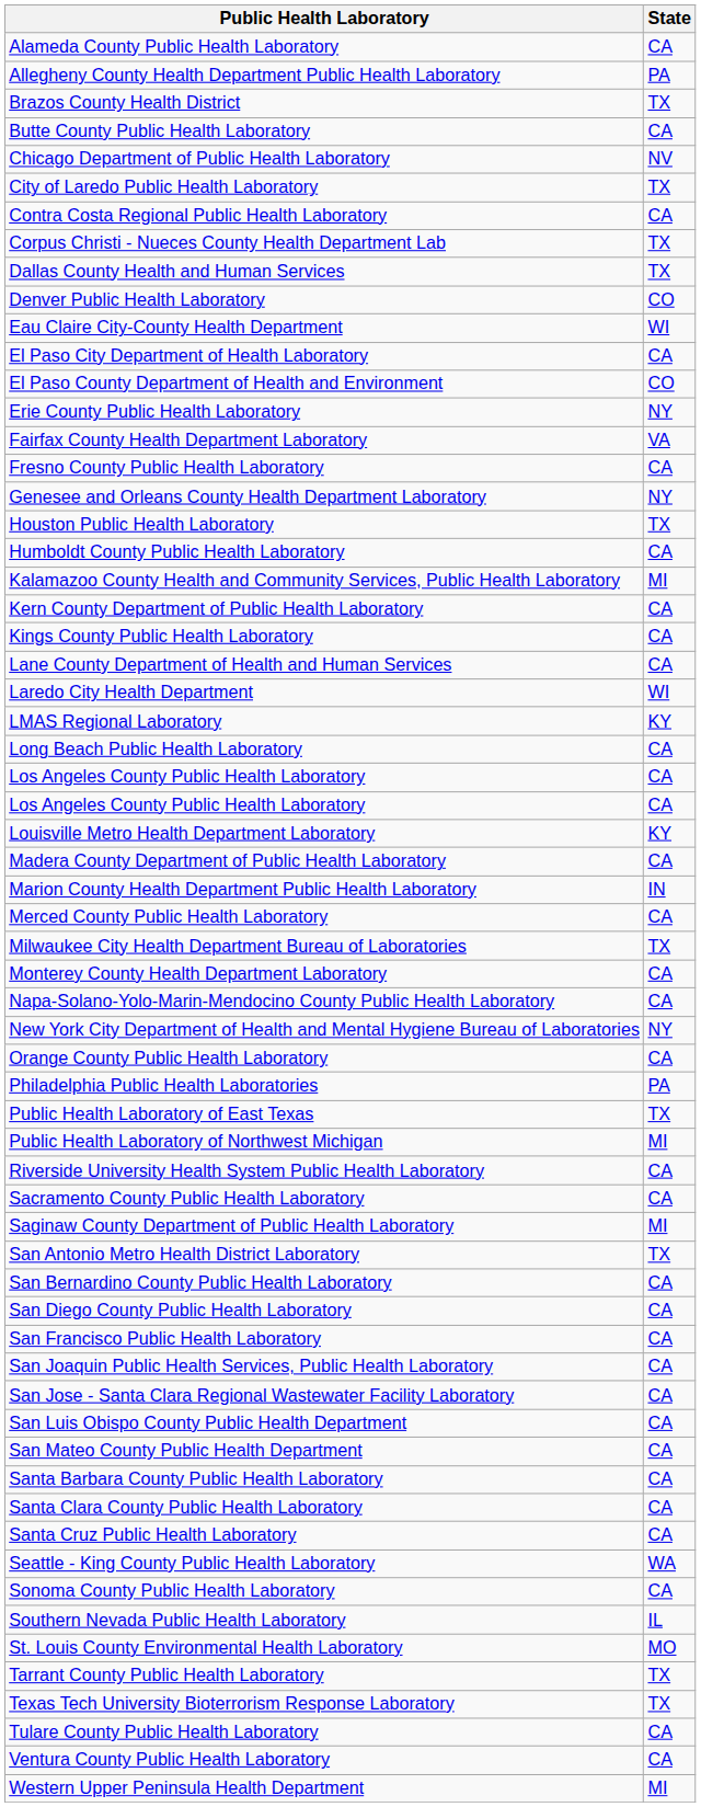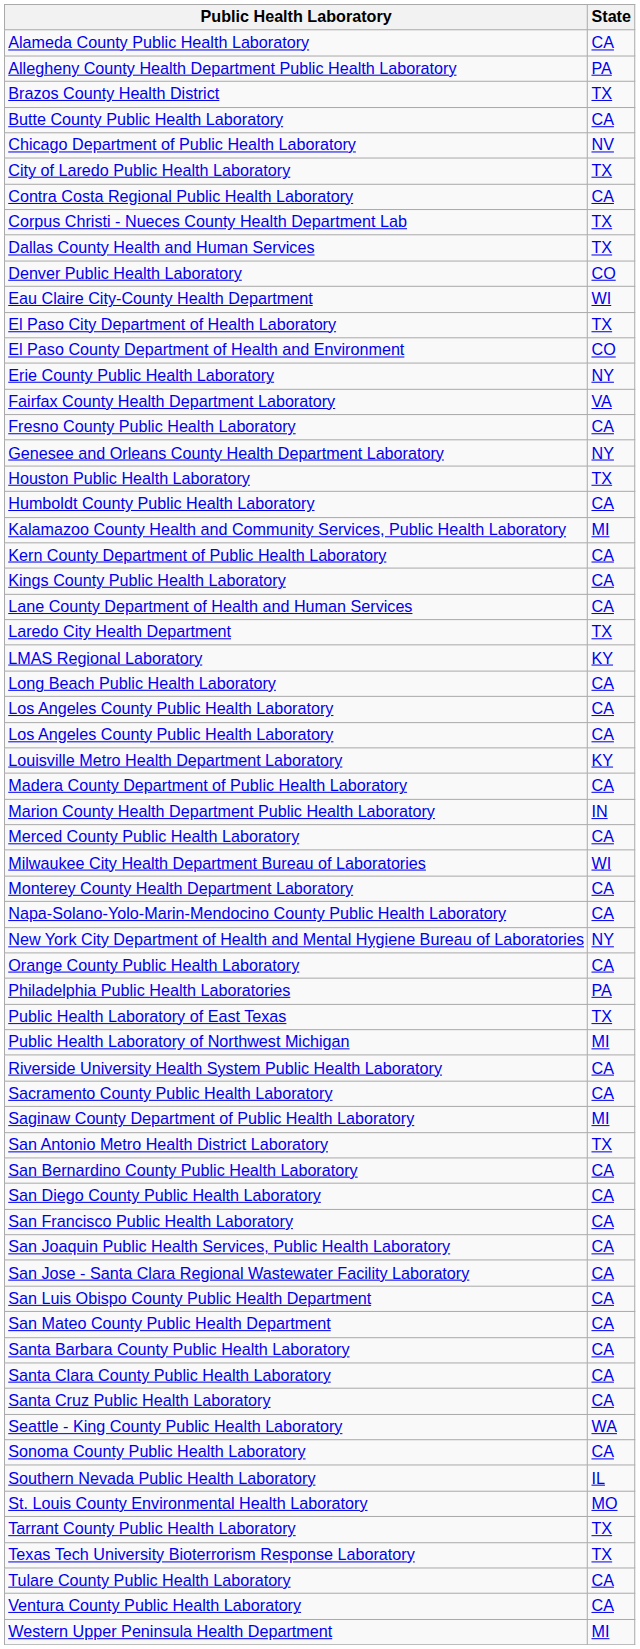row 13 | State: CA -> TX
row 25 | State: WI -> TX
row 34 | State: TX -> WI
